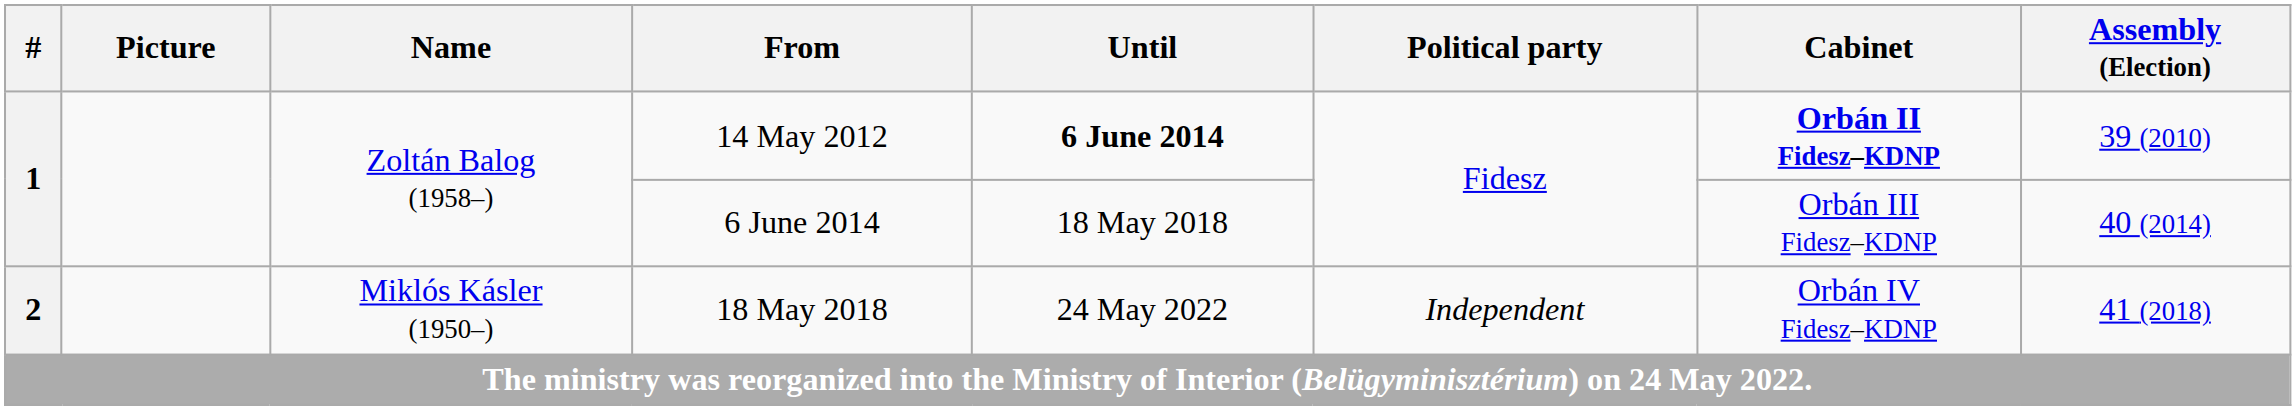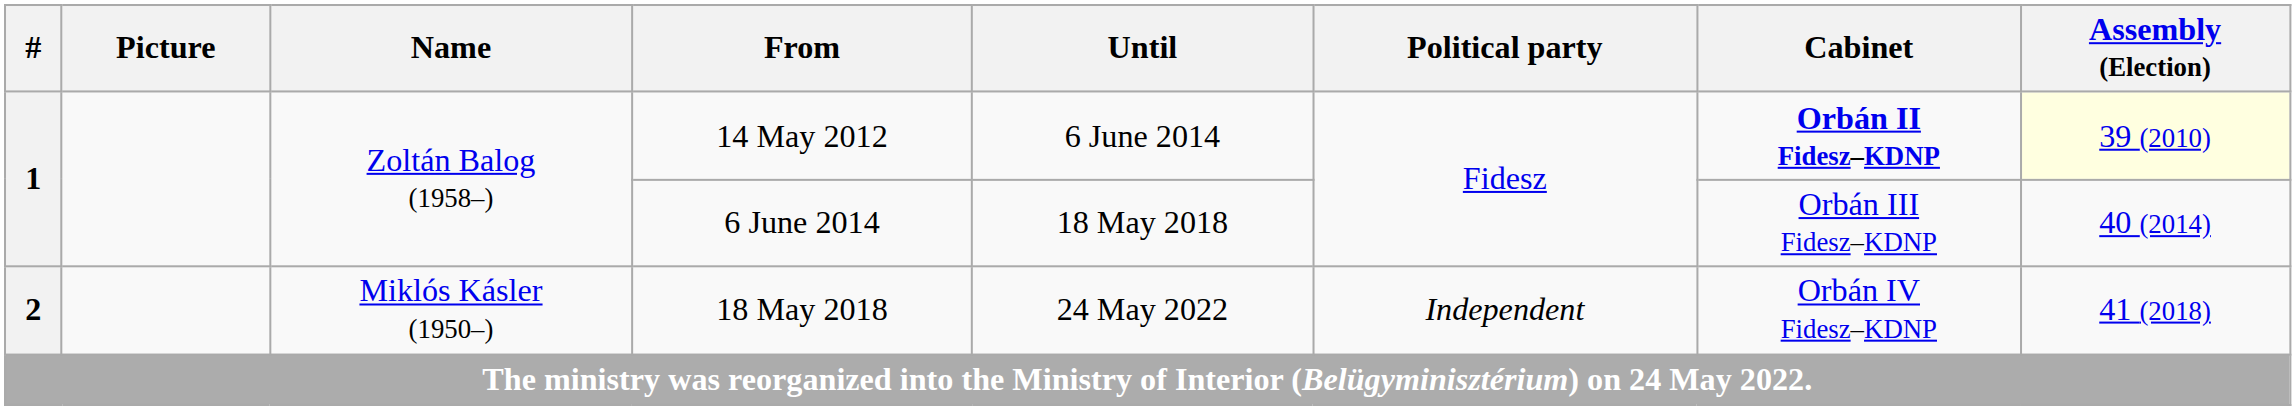14 May 2012 | Until: bold -> normal
14 May 2012 | Assembly (Election): no background -> lightyellow background
